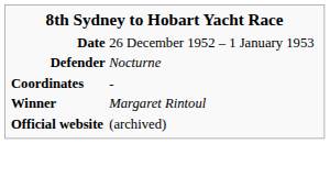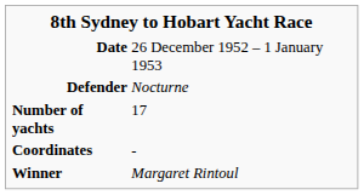+ row: Number of yachts | 17
- row: Official website | (archived)
